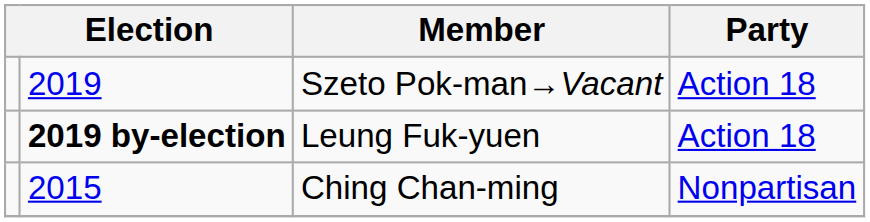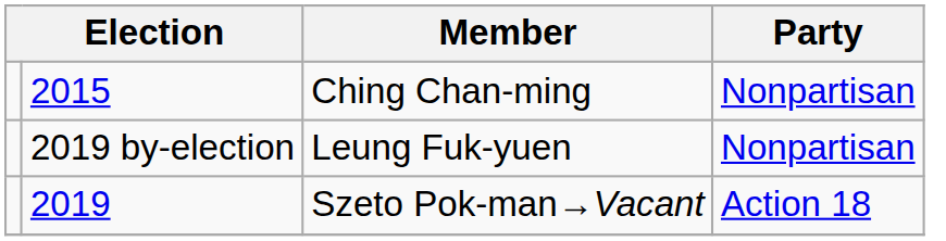rows swapped: Ching Chan-ming <-> Szeto Pok-man→Vacant
Leung Fuk-yuen | column 2: bold -> normal
Leung Fuk-yuen | Party: Action 18 -> Nonpartisan
